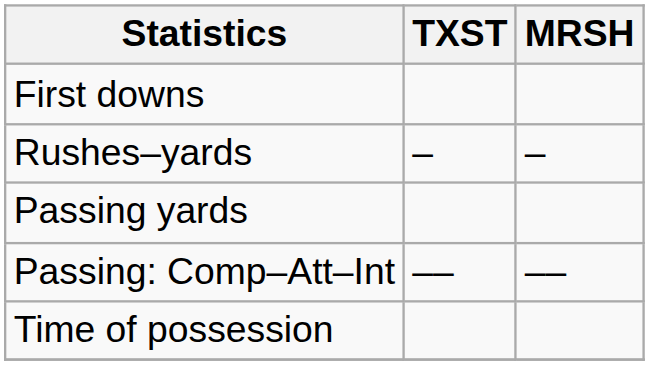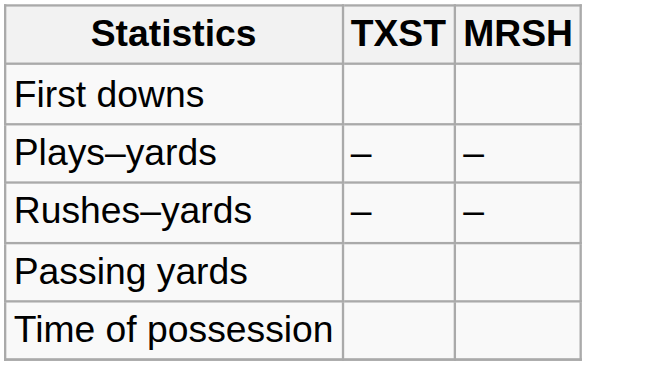+ row: Plays–yards | – | –
- row: Passing: Comp–Att–Int | –– | ––
